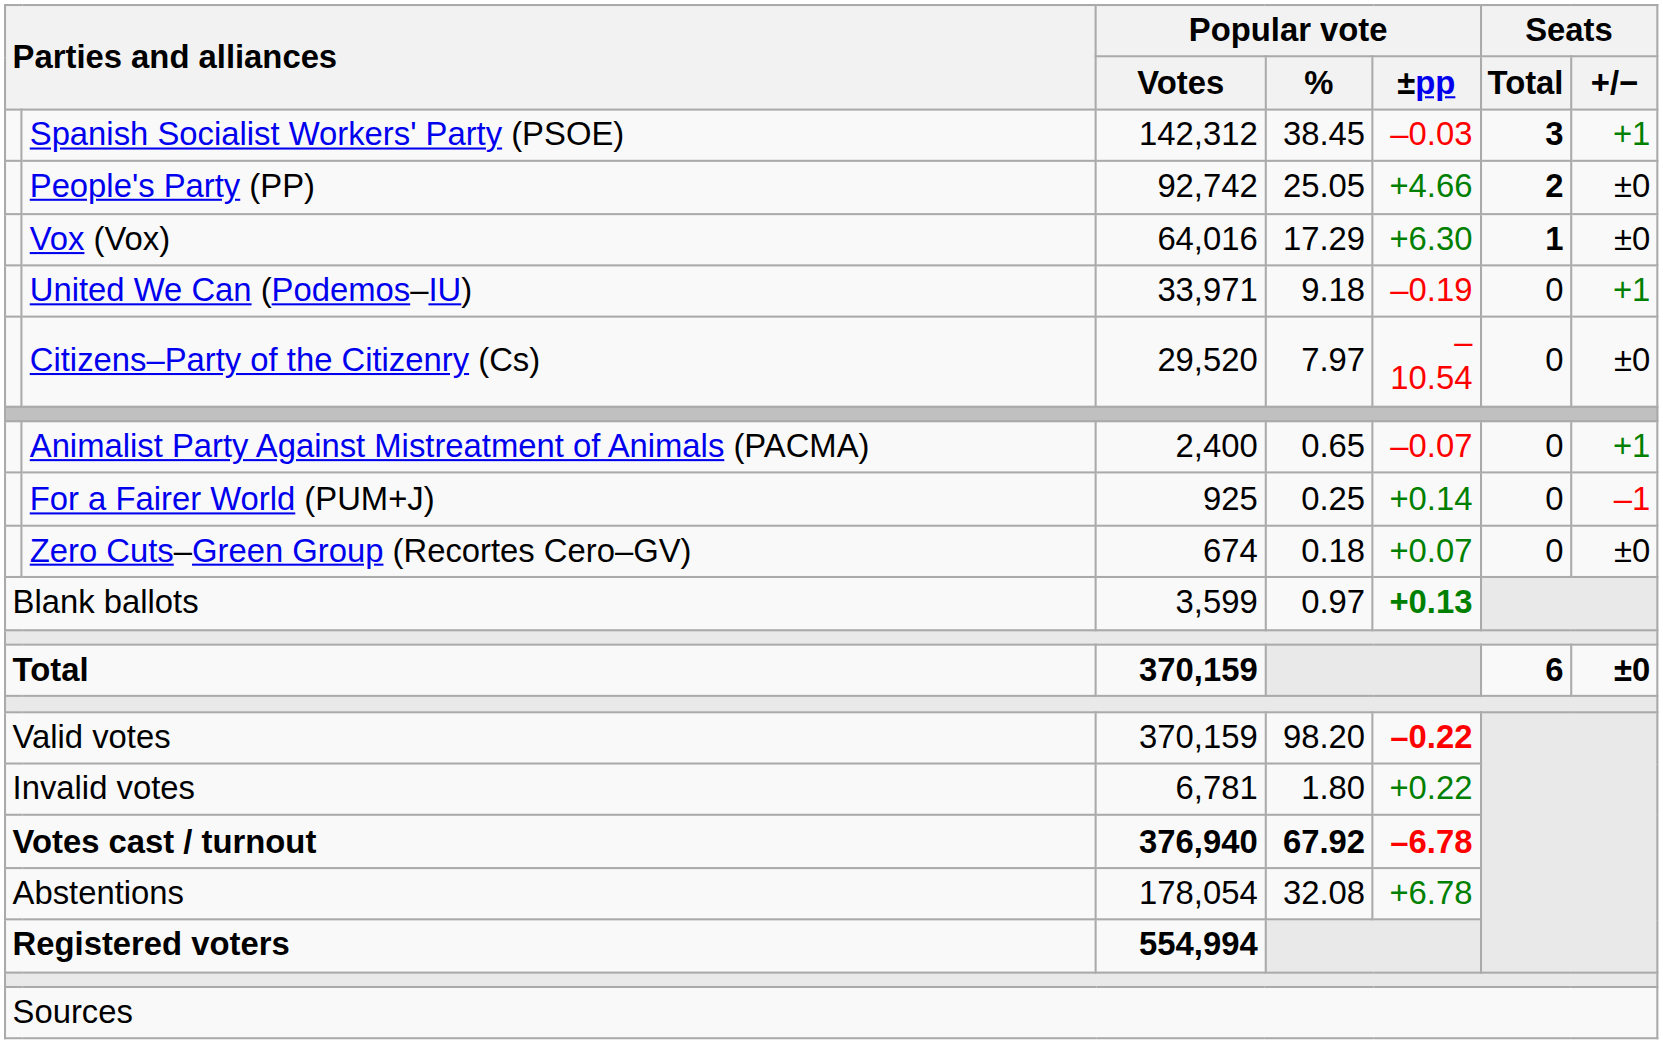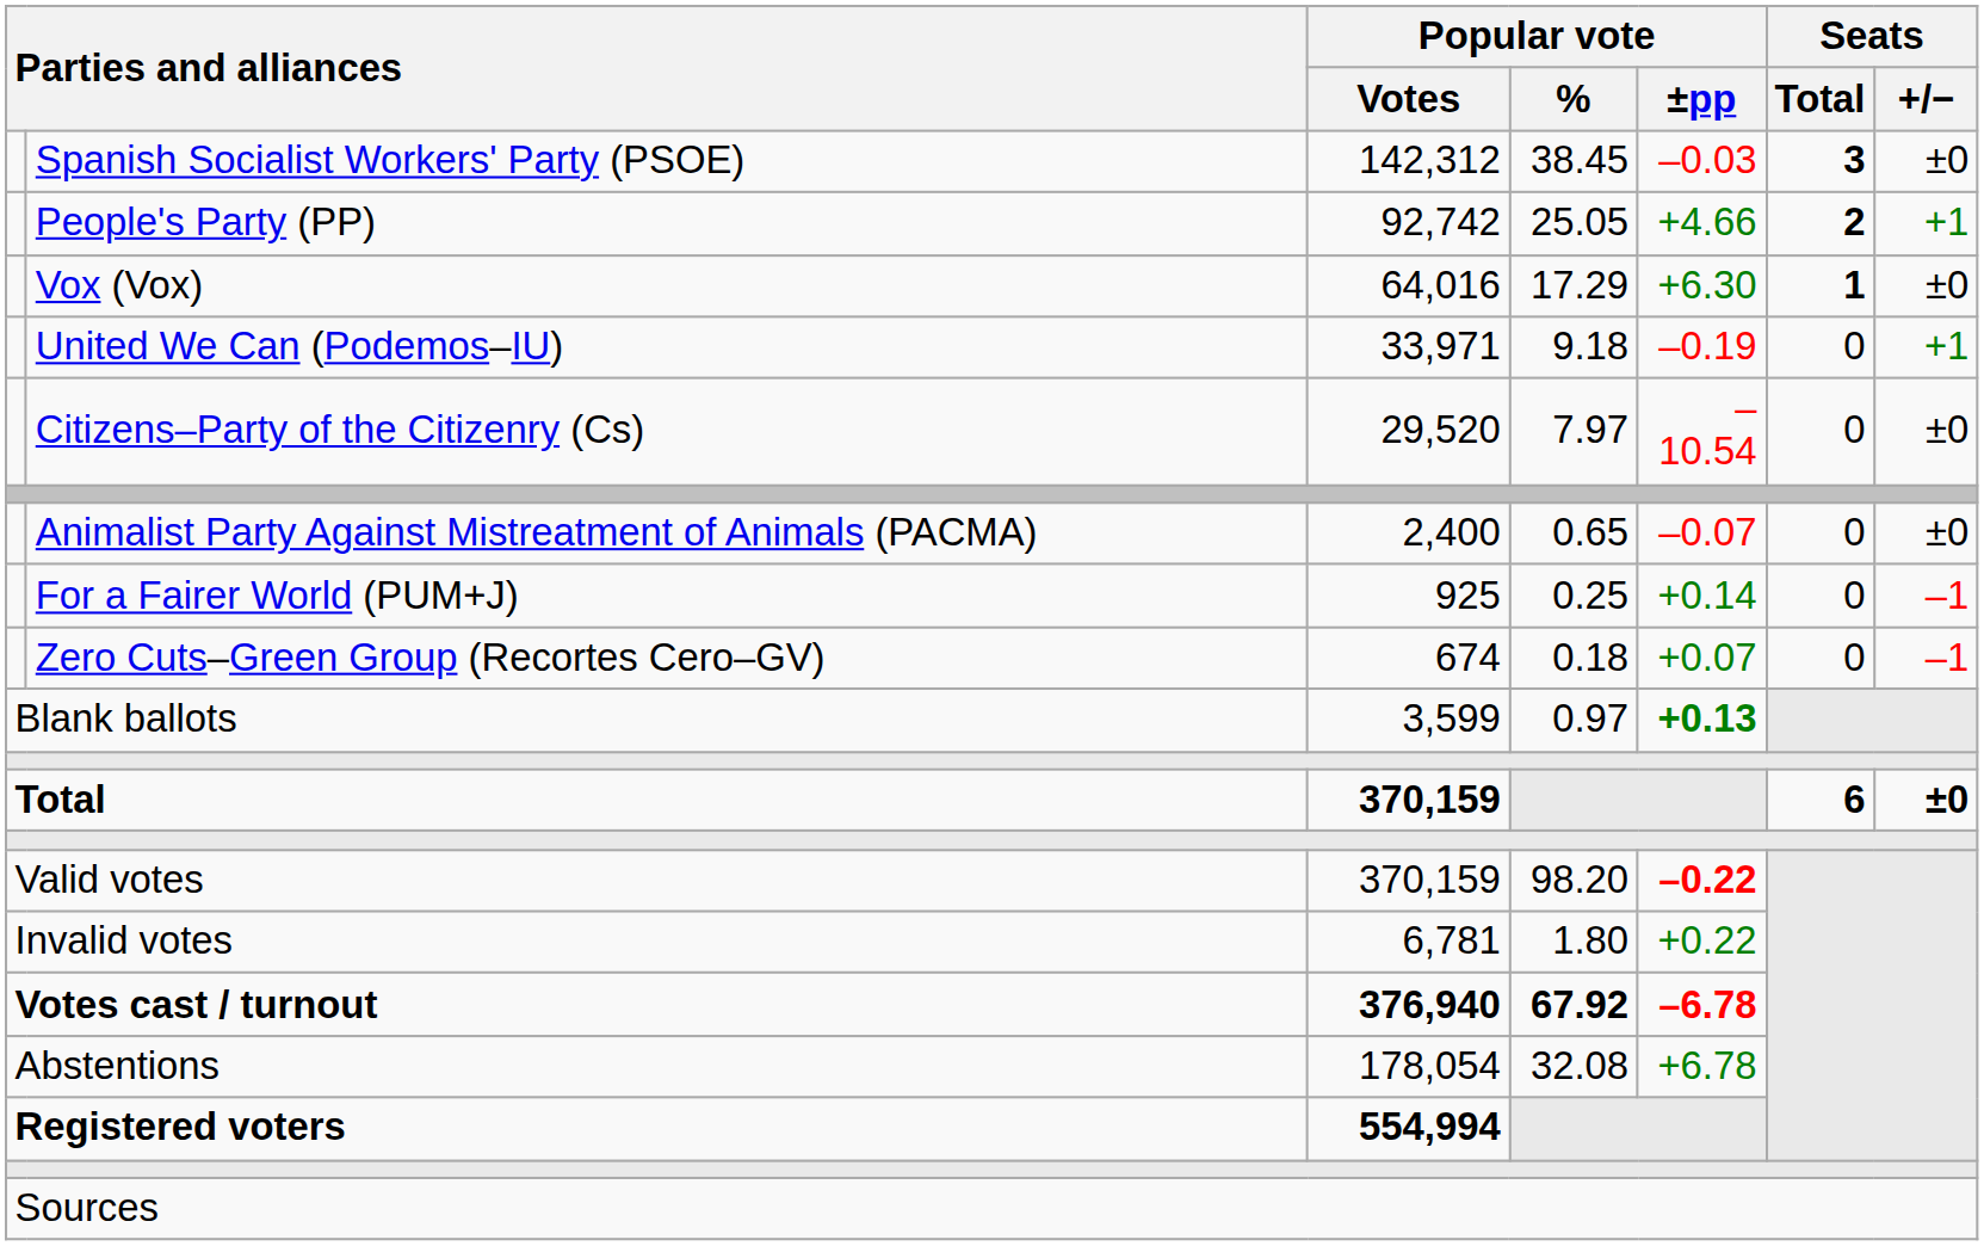Spanish Socialist Workers' Party (PSOE) | Seats / +/−: +1 -> ±0
People's Party (PP) | Seats / +/−: ±0 -> +1
Animalist Party Against Mistreatment of Animals (PACMA) | Seats / +/−: +1 -> ±0
Zero Cuts–Green Group (Recortes Cero–GV) | Seats / +/−: ±0 -> –1
